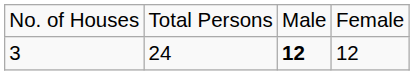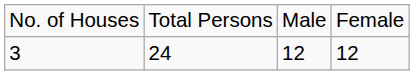3 | column 3: bold -> normal
